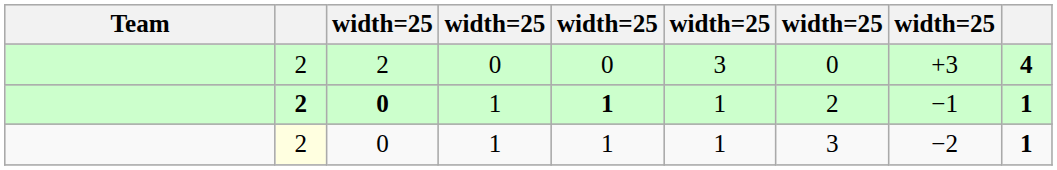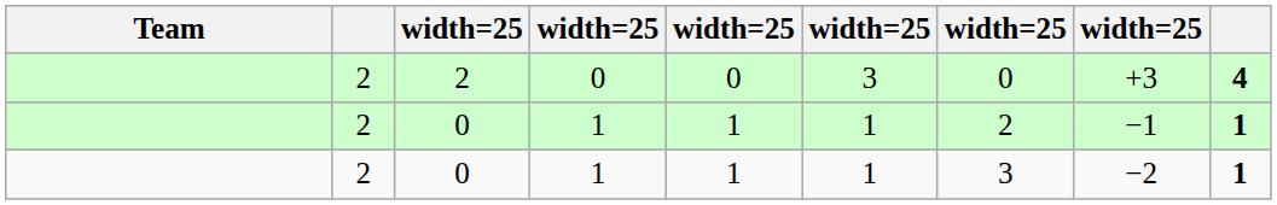row 3 | column 2: bold -> normal
row 3 | column 3: bold -> normal
row 3 | column 5: bold -> normal
row 4 | column 2: lightyellow background -> no background
